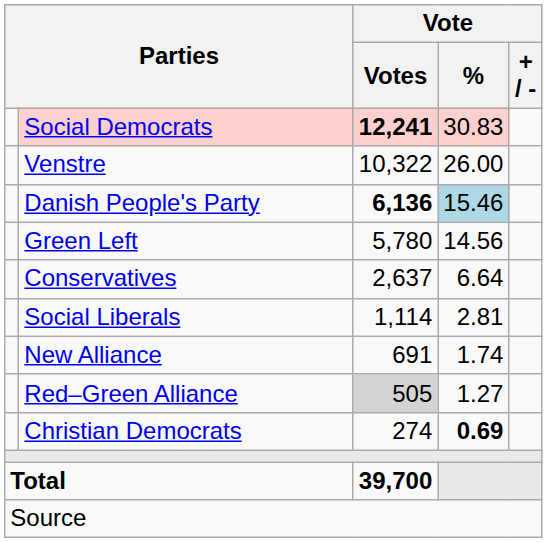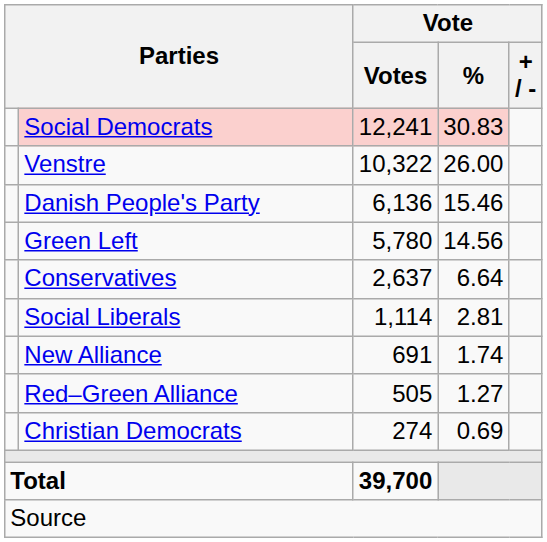Social Democrats | Vote / Votes: bold -> normal
Danish People's Party | Vote / Votes: bold -> normal
Danish People's Party | Vote / %: lightblue background -> no background
Red–Green Alliance | Vote / Votes: lightgrey background -> no background
Christian Democrats | Vote / %: bold -> normal
